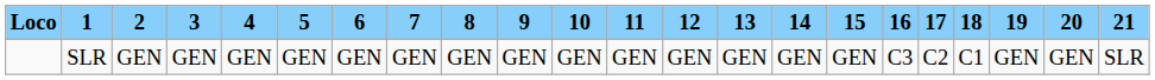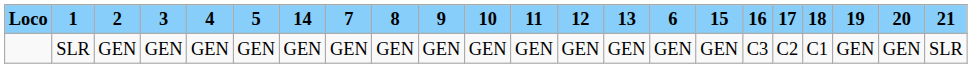columns swapped: 6 <-> 14
